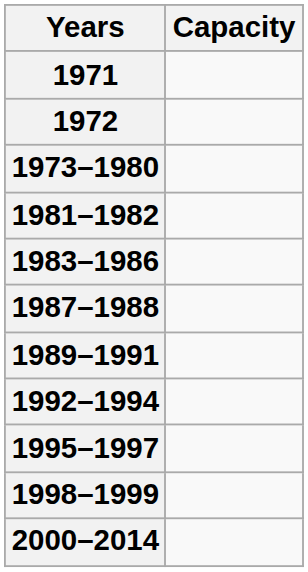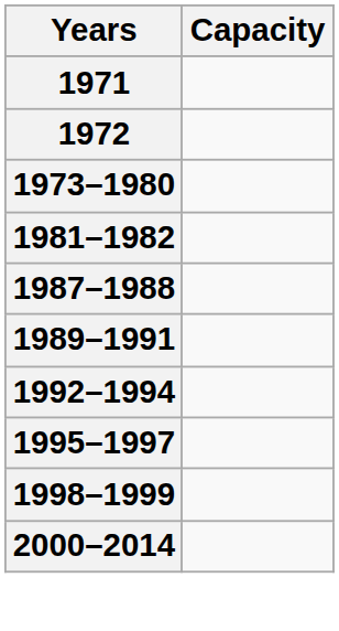- row: 1983–1986
